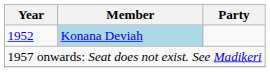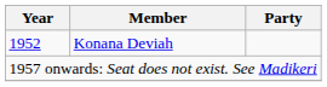1952 | Member: lightblue background -> no background
